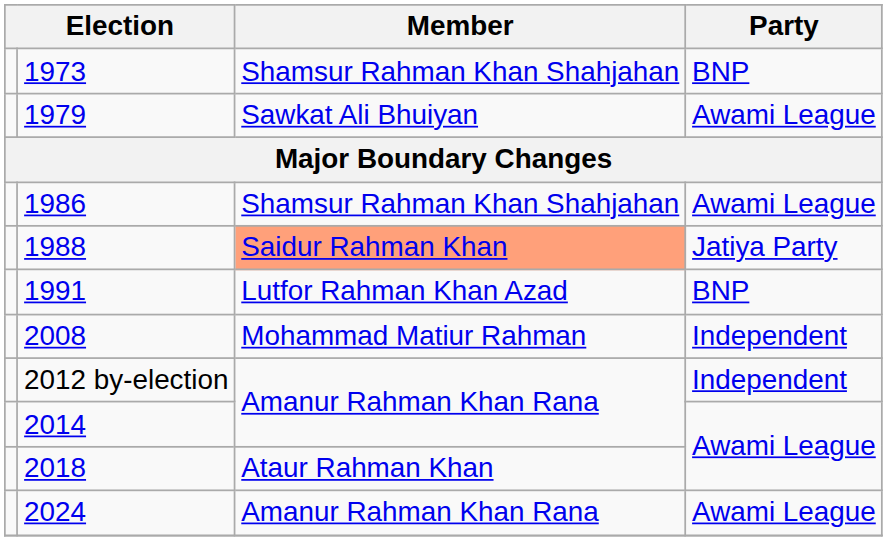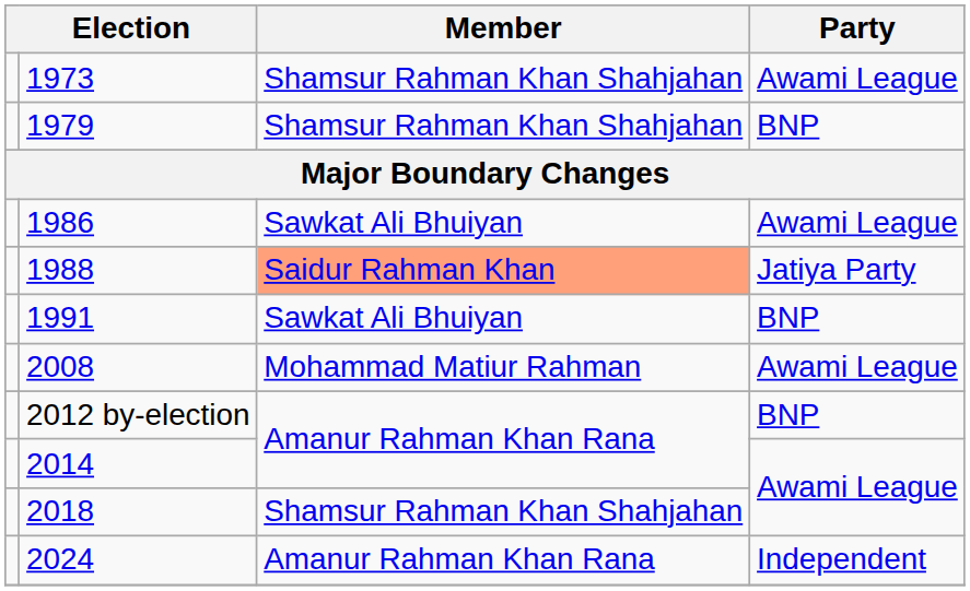1973 | Party: BNP -> Awami League
1979 | Member: Sawkat Ali Bhuiyan -> Shamsur Rahman Khan Shahjahan
1979 | Party: Awami League -> BNP
1986 | Member: Shamsur Rahman Khan Shahjahan -> Sawkat Ali Bhuiyan
1991 | Member: Lutfor Rahman Khan Azad -> Sawkat Ali Bhuiyan
2008 | Party: Independent -> Awami League
2012 by-election | Party: Independent -> BNP
2018 | Member: Ataur Rahman Khan -> Shamsur Rahman Khan Shahjahan
2024 | Party: Awami League -> Independent
